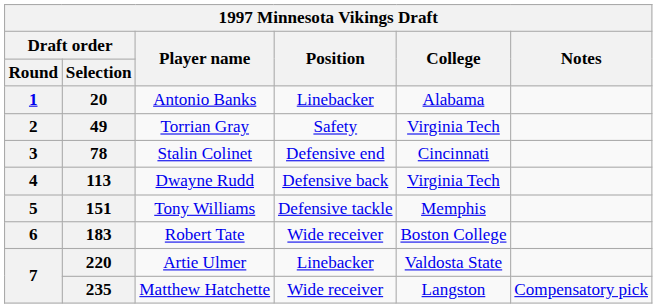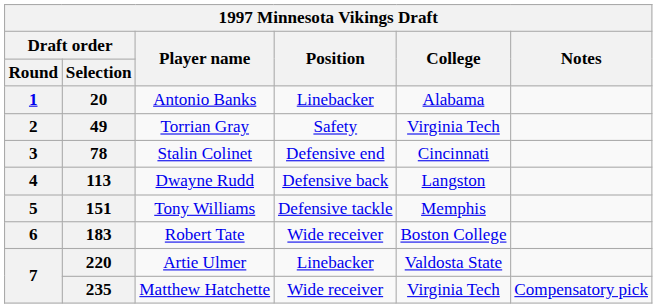113 | College: Virginia Tech -> Langston
235 | College: Langston -> Virginia Tech
